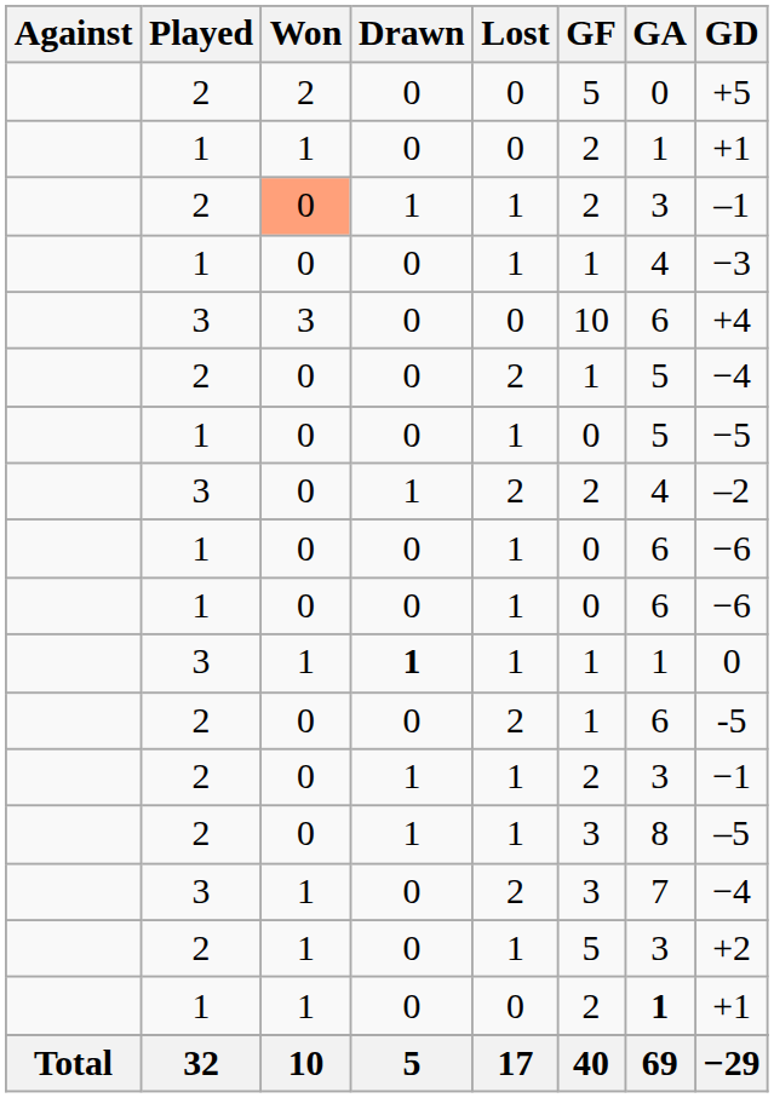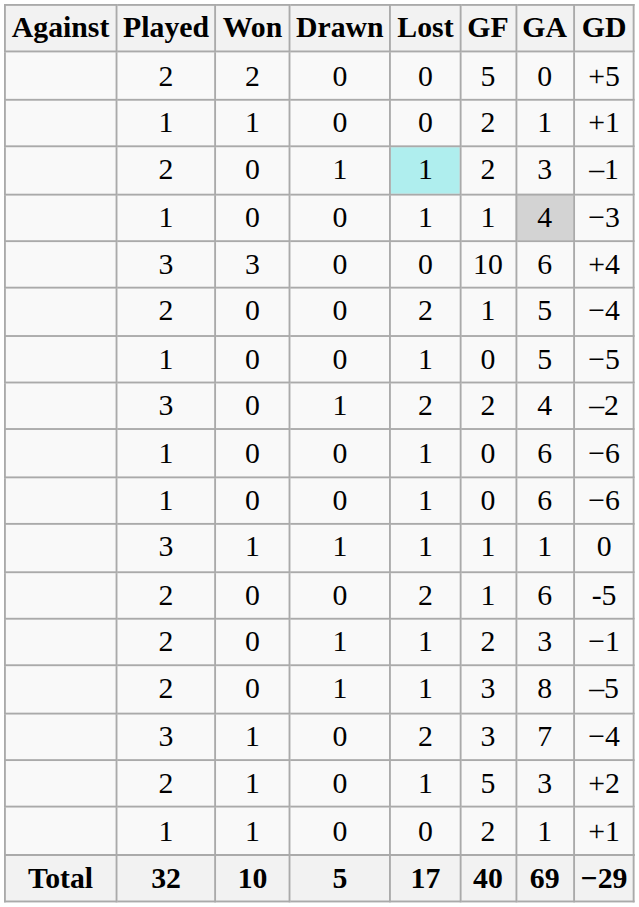row 4 | Won: lightsalmon background -> no background
row 4 | Lost: no background -> paleturquoise background
row 5 | GA: no background -> lightgrey background
row 12 | Drawn: bold -> normal
row 18 | GA: bold -> normal
